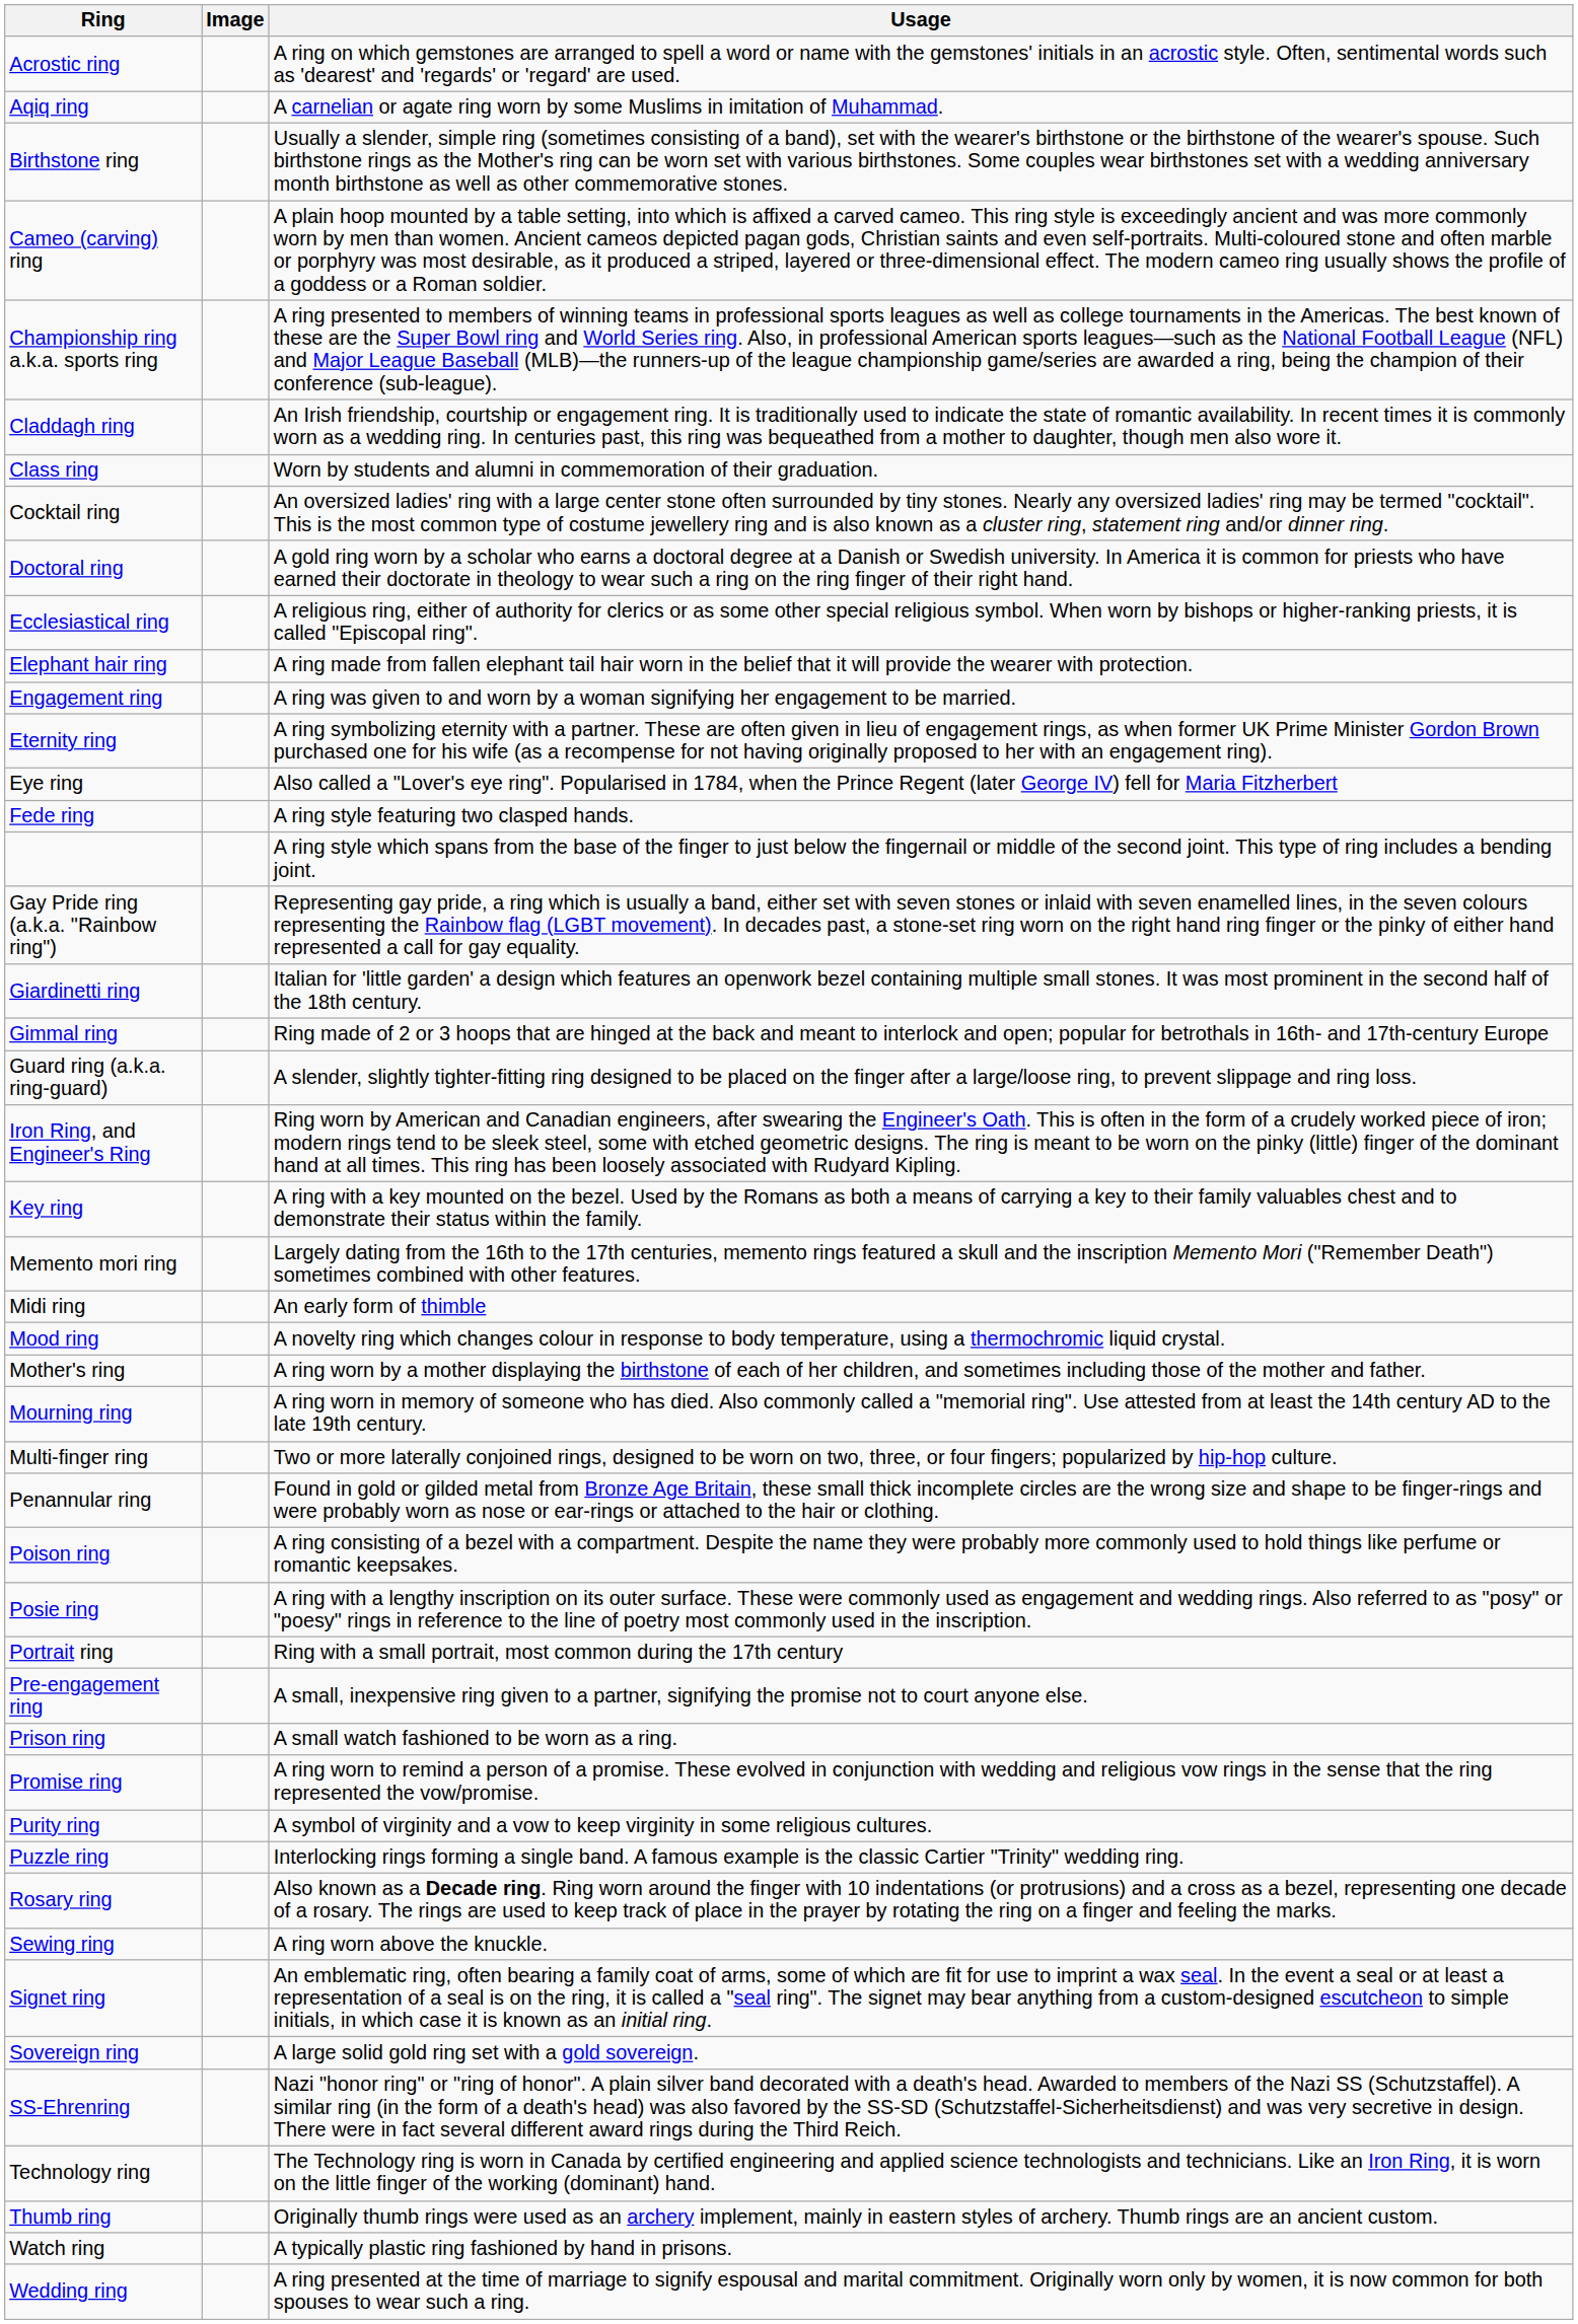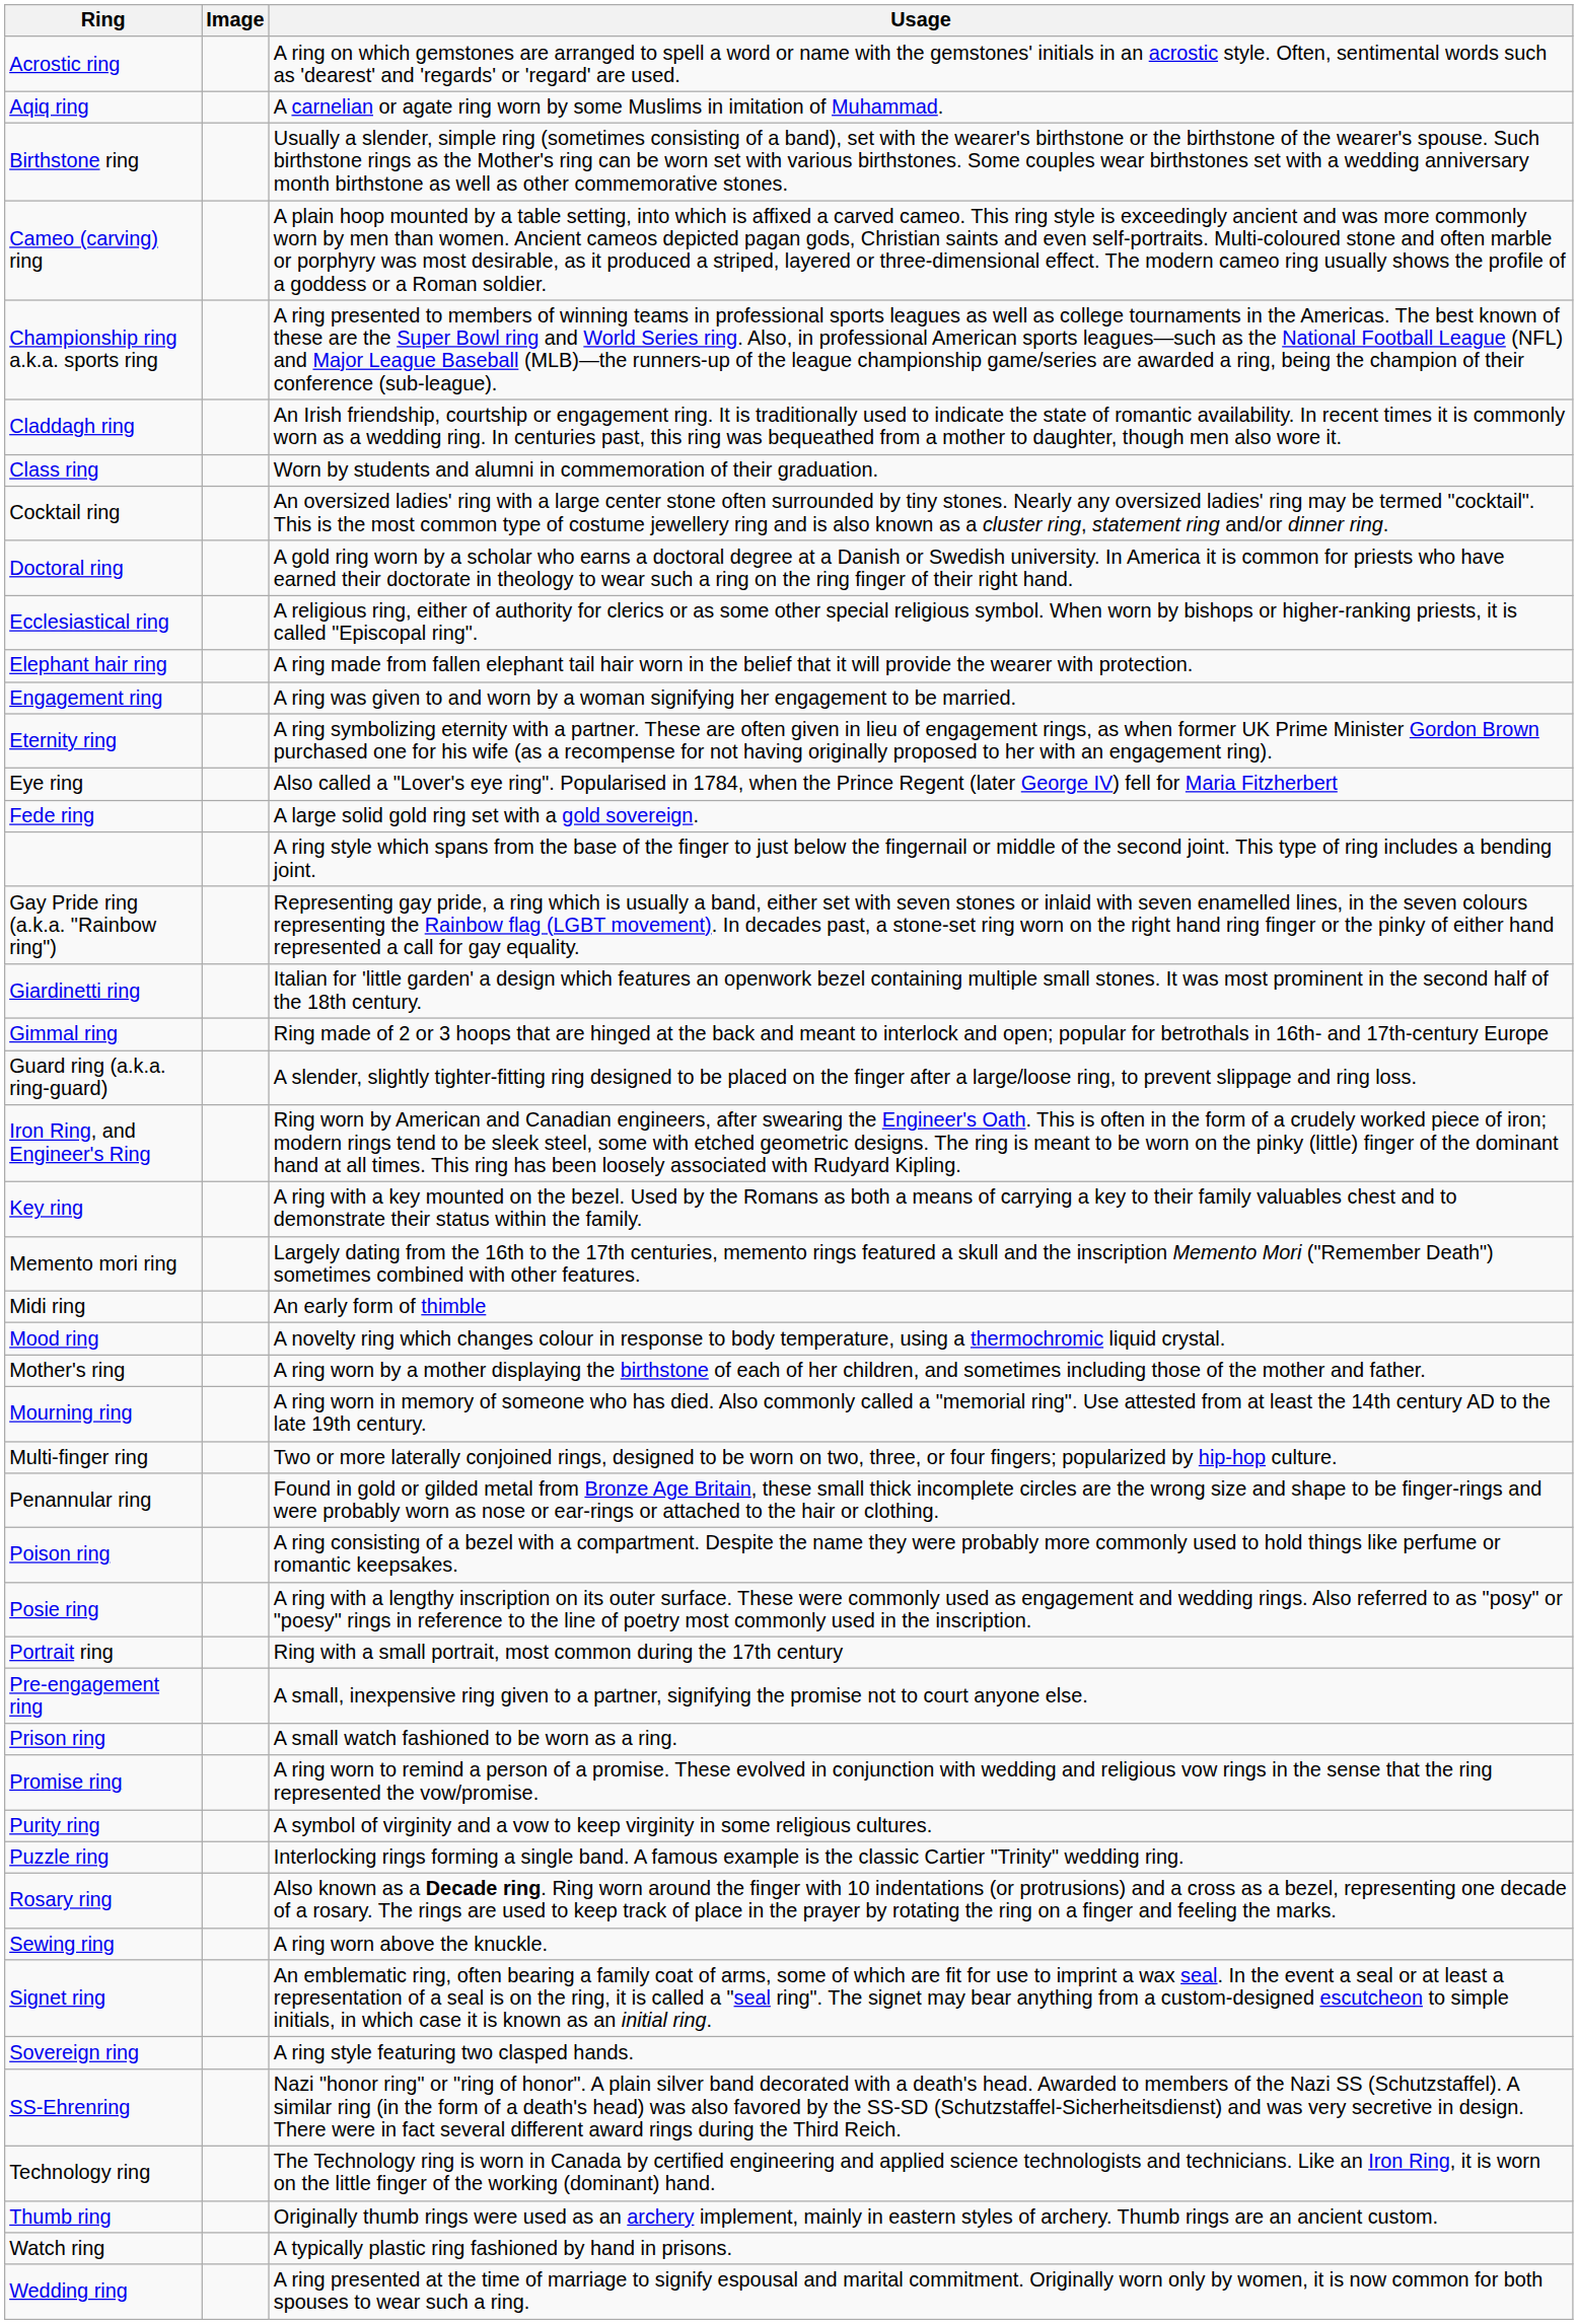Fede ring | Usage: A ring style featuring two clasped hands. -> A large solid gold ring set with a gold sovereign.
Sovereign ring | Usage: A large solid gold ring set with a gold sovereign. -> A ring style featuring two clasped hands.
